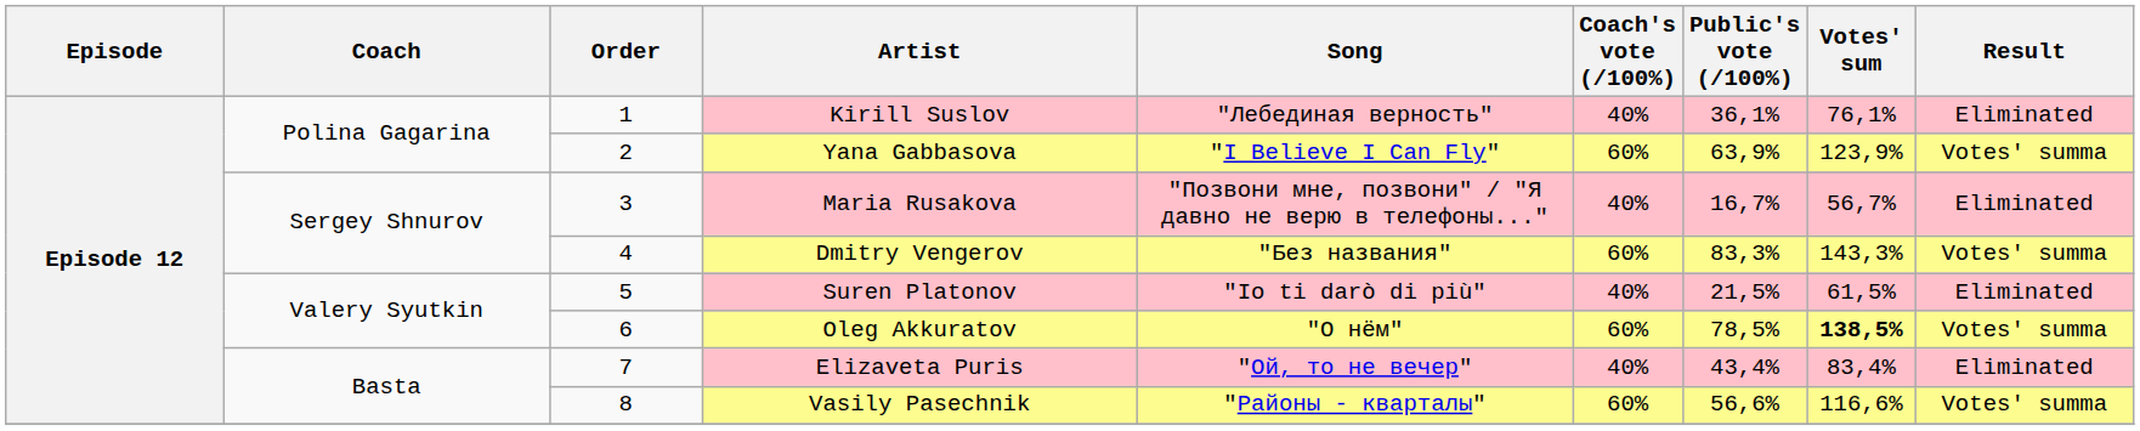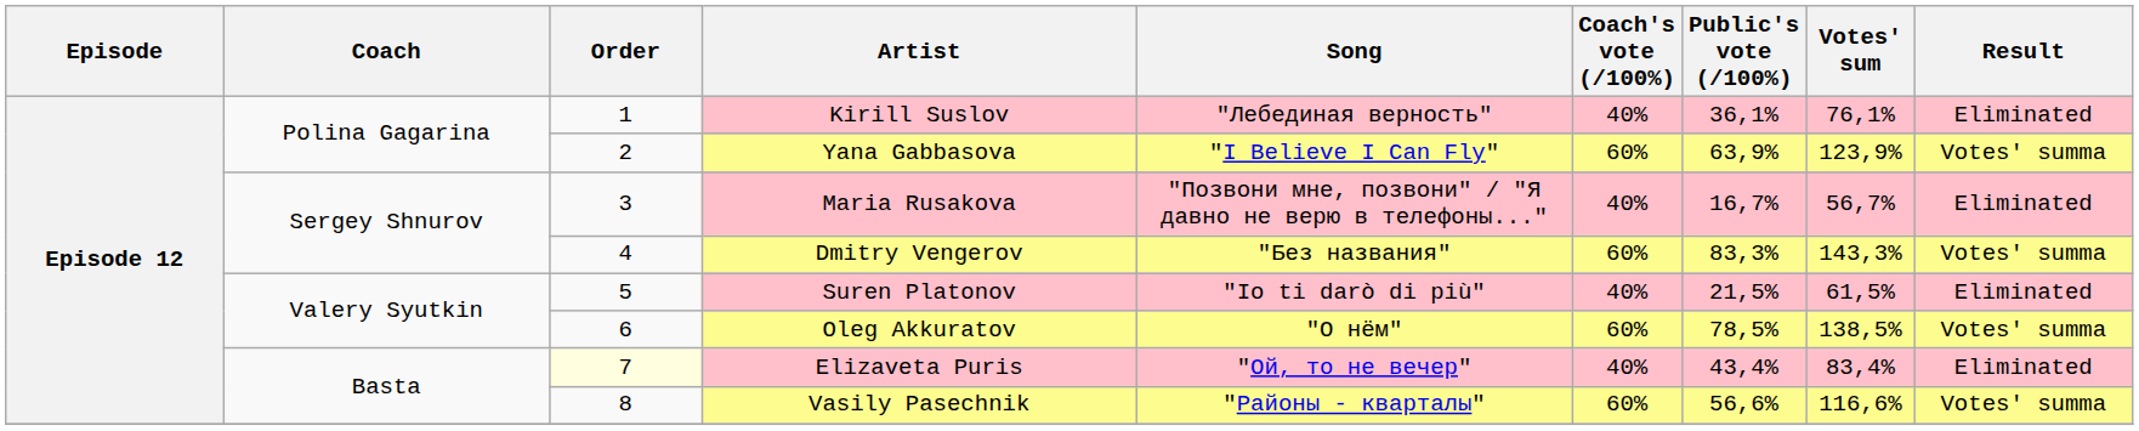Oleg Akkuratov | Votes' sum: bold -> normal
Elizaveta Puris | Order: no background -> lightyellow background
